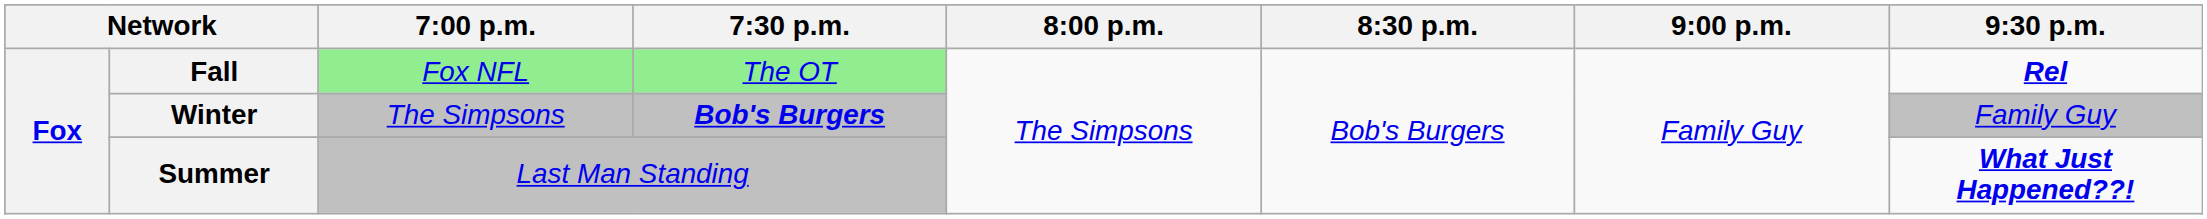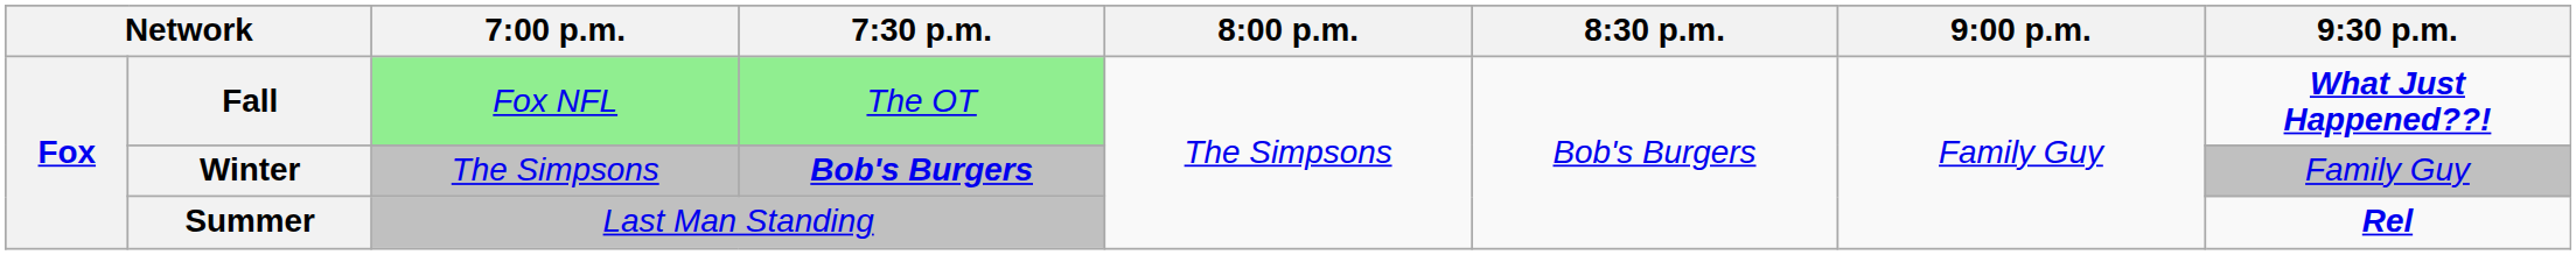Fall | 9:30 p.m.: Rel -> What Just Happened??!
Summer | 9:30 p.m.: What Just Happened??! -> Rel
